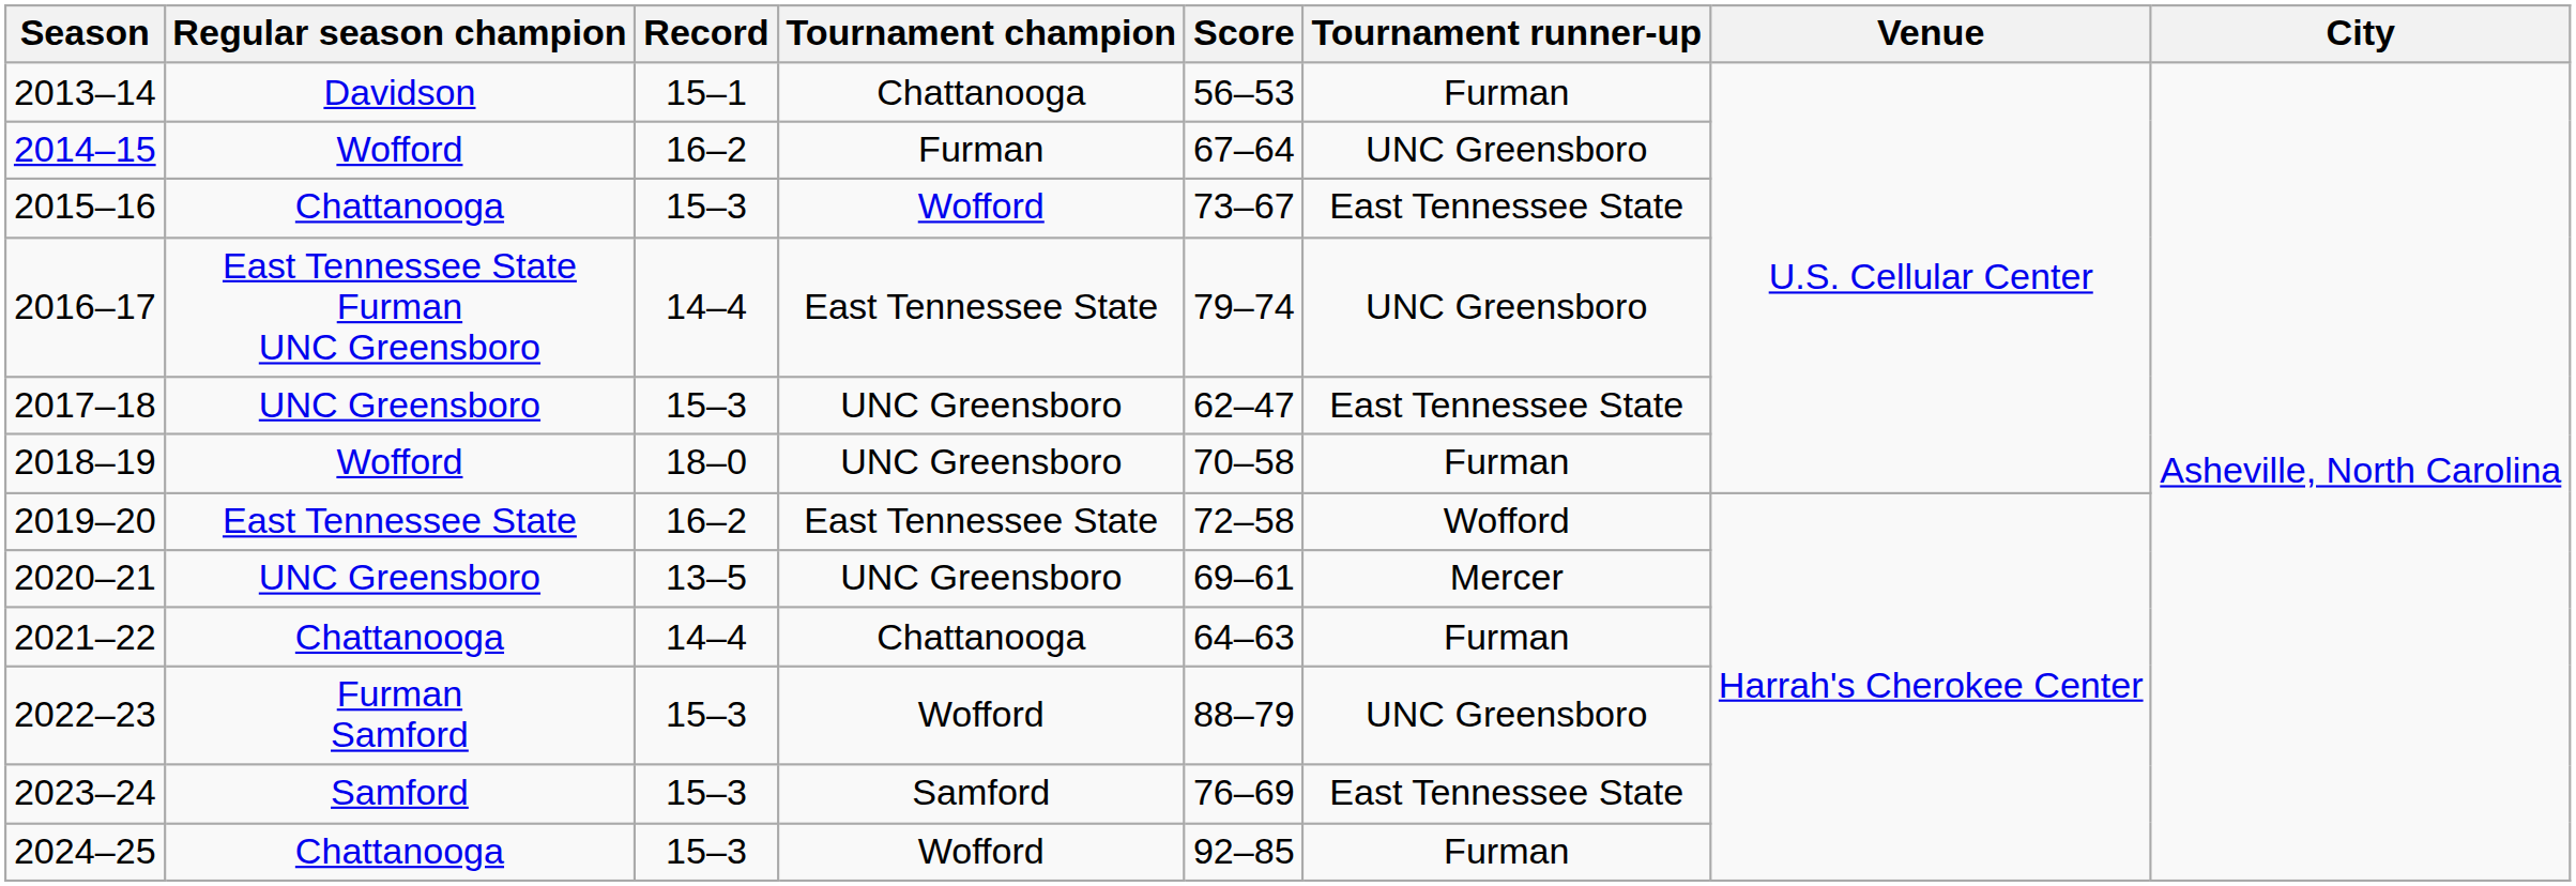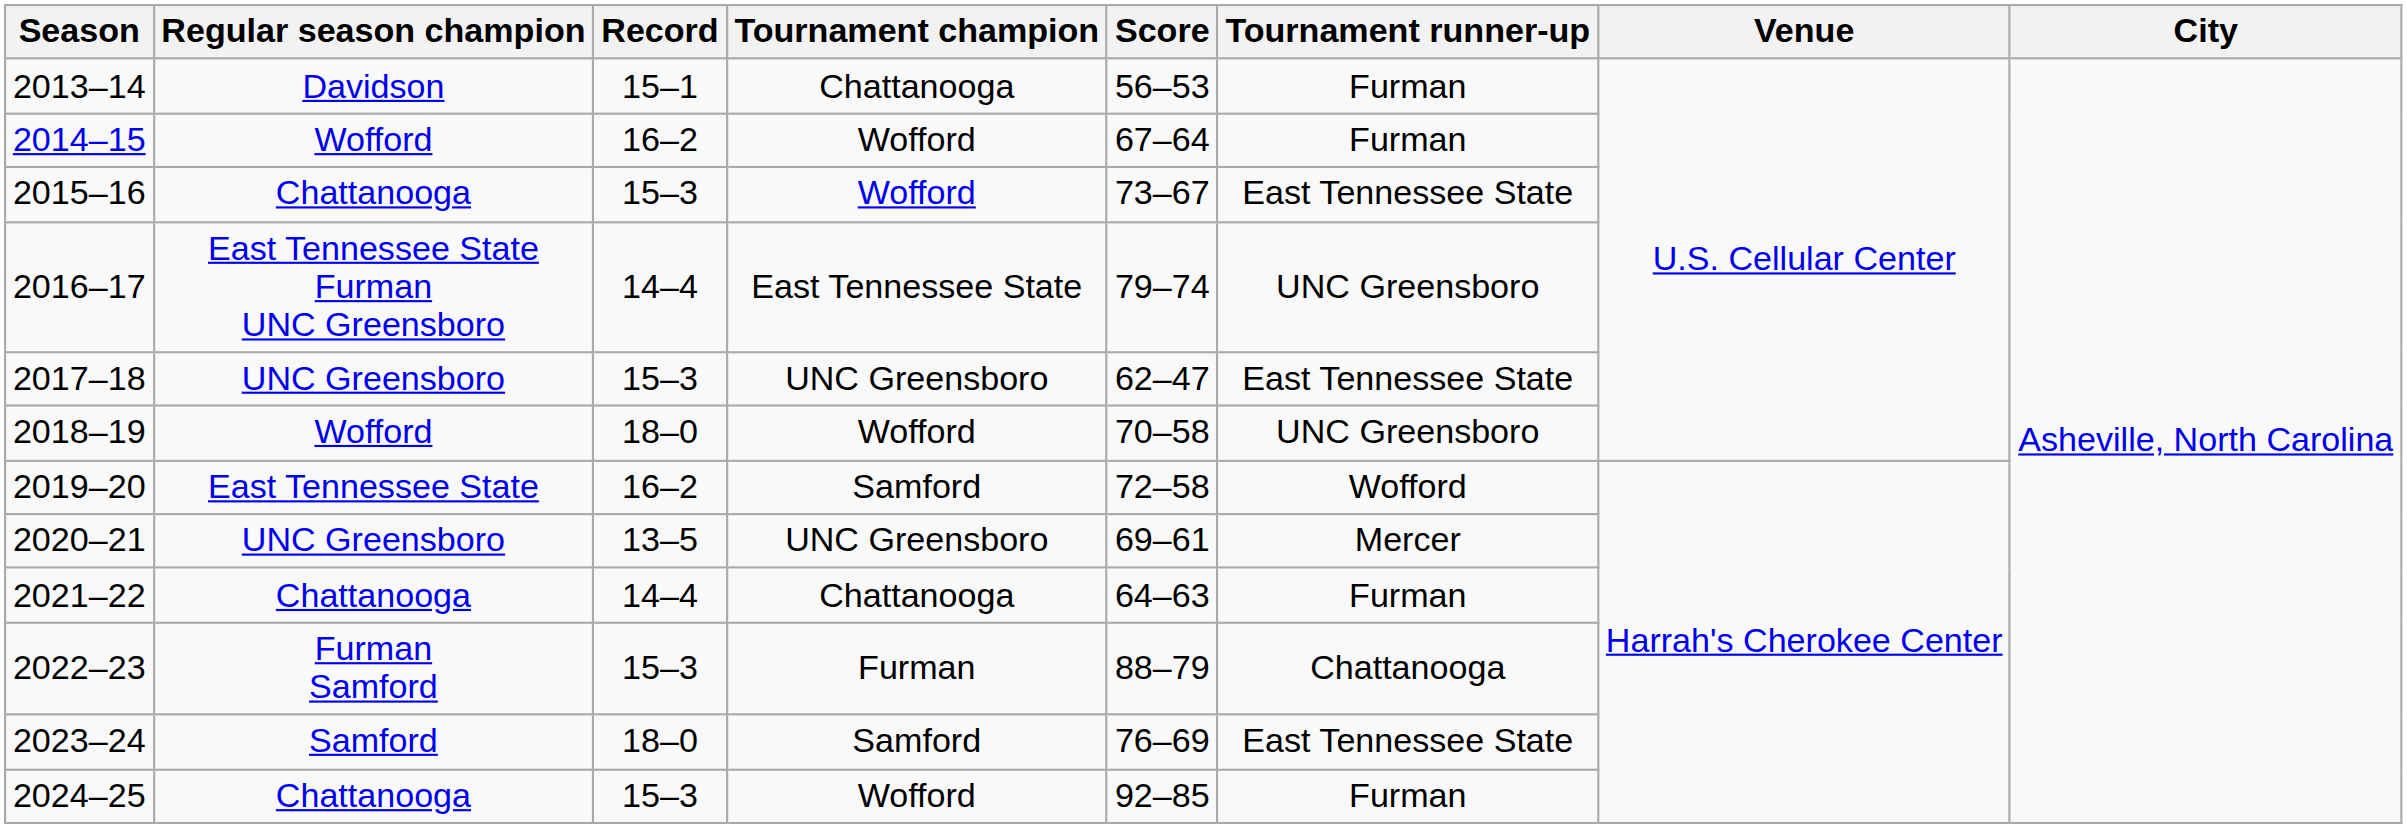2014–15 | Tournament champion: Furman -> Wofford
2014–15 | Tournament runner-up: UNC Greensboro -> Furman
2018–19 | Tournament champion: UNC Greensboro -> Wofford
2018–19 | Tournament runner-up: Furman -> UNC Greensboro
2019–20 | Tournament champion: East Tennessee State -> Samford
2022–23 | Tournament champion: Wofford -> Furman
2022–23 | Tournament runner-up: UNC Greensboro -> Chattanooga
2023–24 | Record: 15–3 -> 18–0
